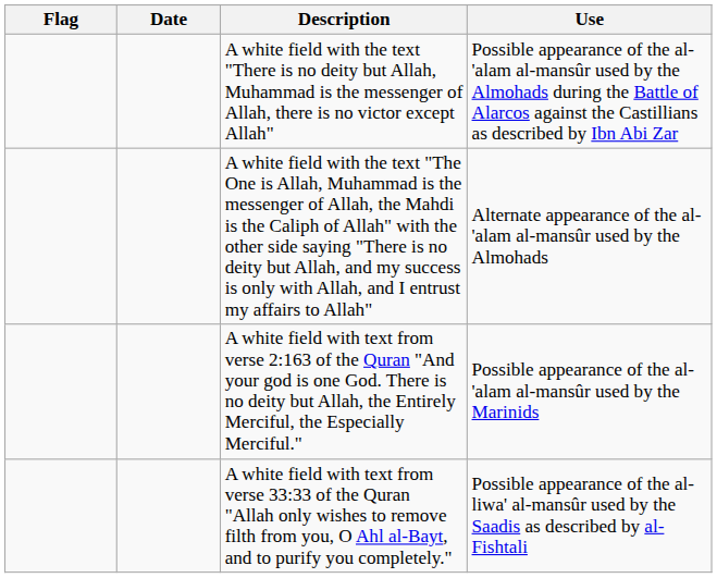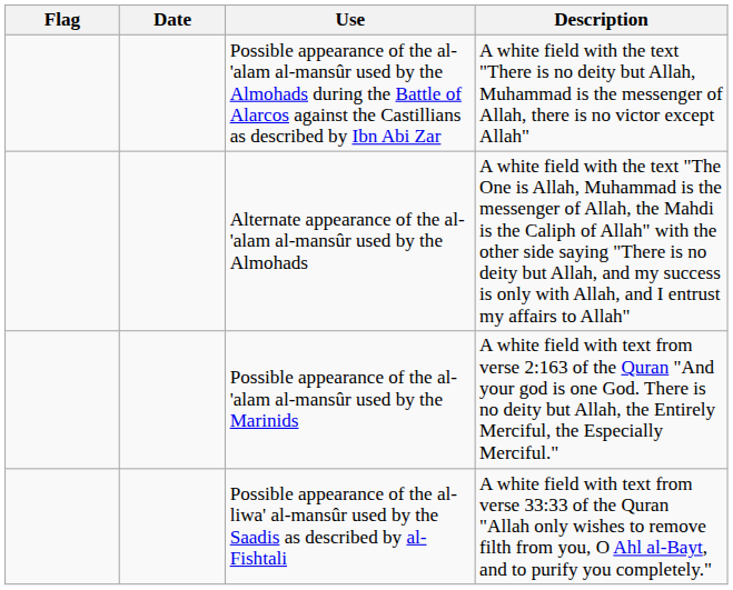columns swapped: Use <-> Description
